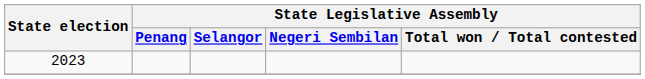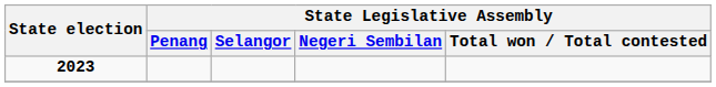2023 | State election: normal -> bold
